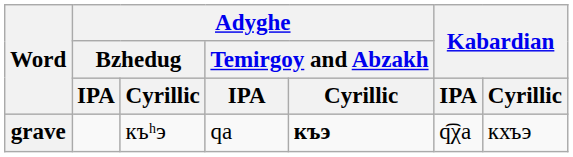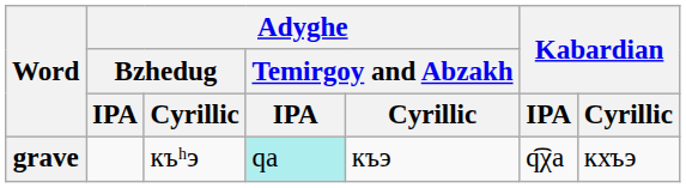grave | Adyghe / Temirgoy and Abzakh / IPA: no background -> paleturquoise background
grave | Adyghe / Temirgoy and Abzakh / Cyrillic: bold -> normal
